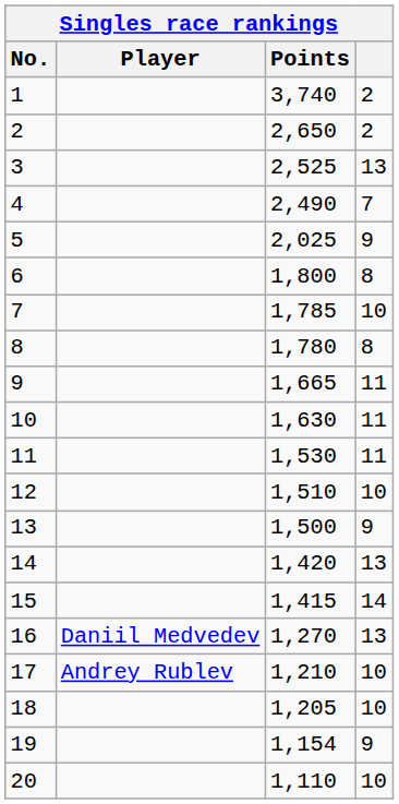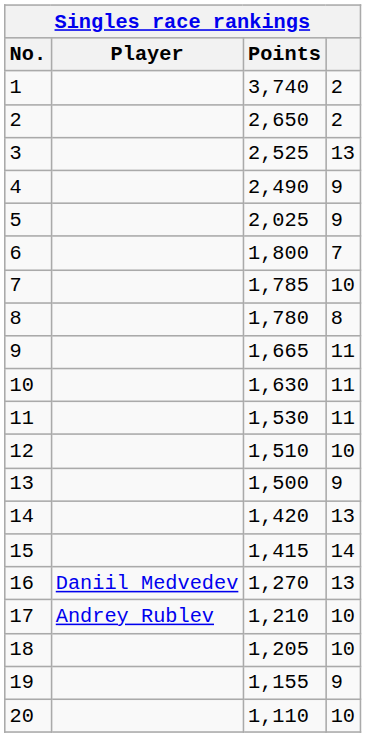4 | column 4: 7 -> 9
6 | column 4: 8 -> 7
19 | Points: 1,154 -> 1,155
